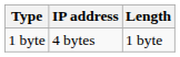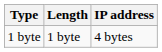columns swapped: Length <-> IP address
